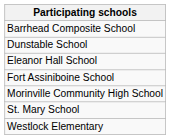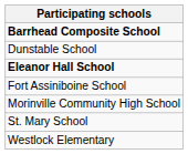row 2 | column 1: normal -> bold
row 4 | column 1: normal -> bold
